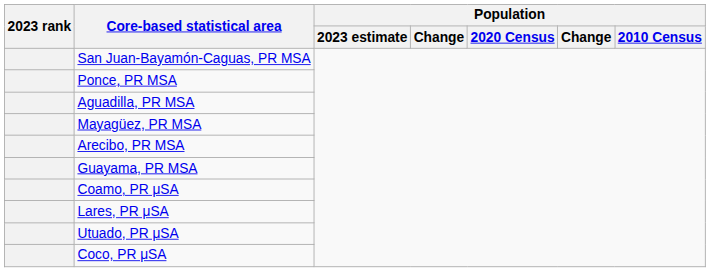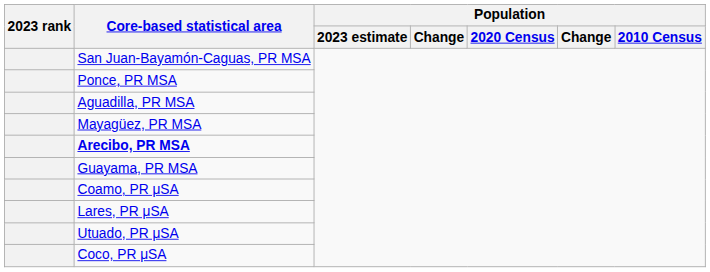Arecibo, PR MSA | Core-based statistical area: normal -> bold
